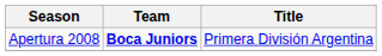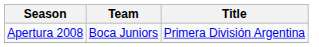Apertura 2008 | Team: bold -> normal
